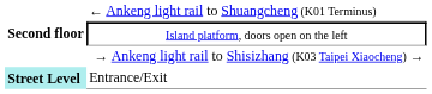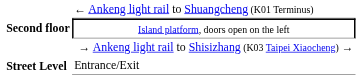Street Level / Entrance/Exit | column 1: paleturquoise background -> no background
